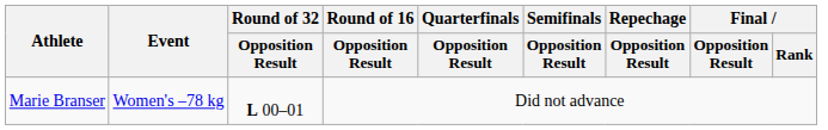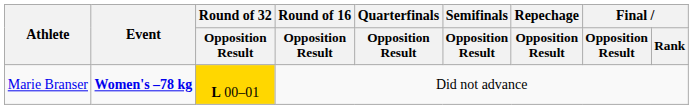Marie Branser | Event: normal -> bold
Marie Branser | Round of 32 / Opposition Result: no background -> gold background
